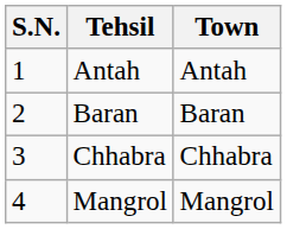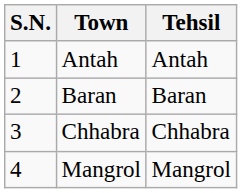columns swapped: Town <-> Tehsil
